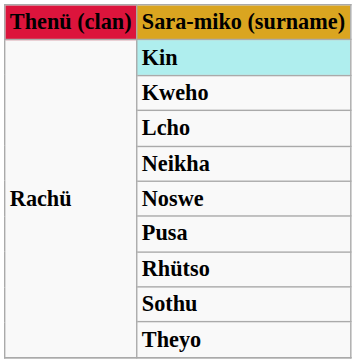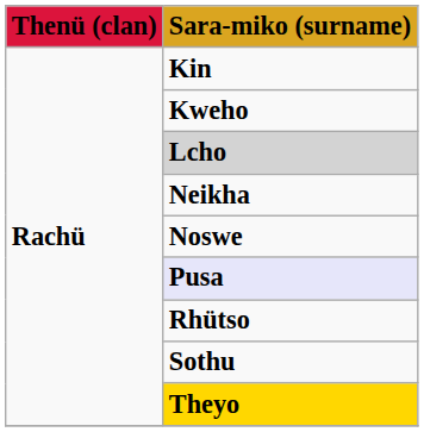Kin | Sara-miko (surname): paleturquoise background -> no background
Lcho | Sara-miko (surname): no background -> lightgrey background
Pusa | Sara-miko (surname): no background -> lavender background
Theyo | Sara-miko (surname): no background -> gold background
